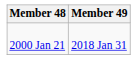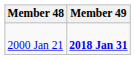2000 Jan 21 | Member 49: normal -> bold
